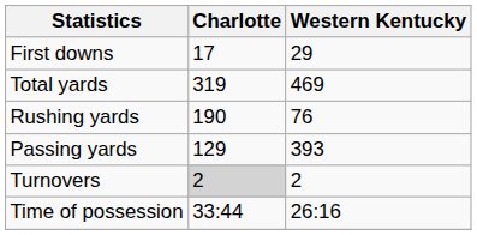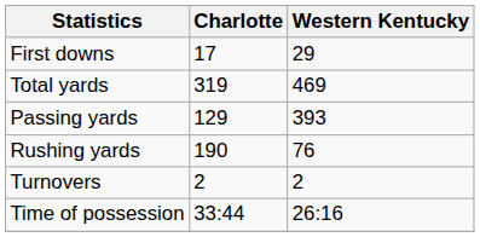rows swapped: Rushing yards <-> Passing yards
Turnovers | Charlotte: lightgrey background -> no background
